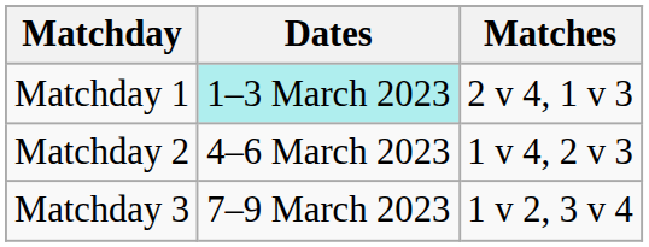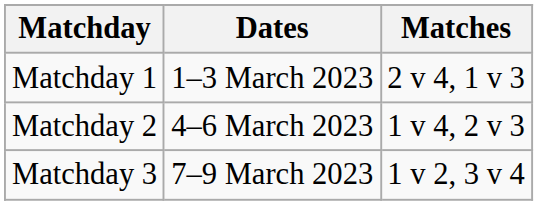Matchday 1 | Dates: paleturquoise background -> no background
